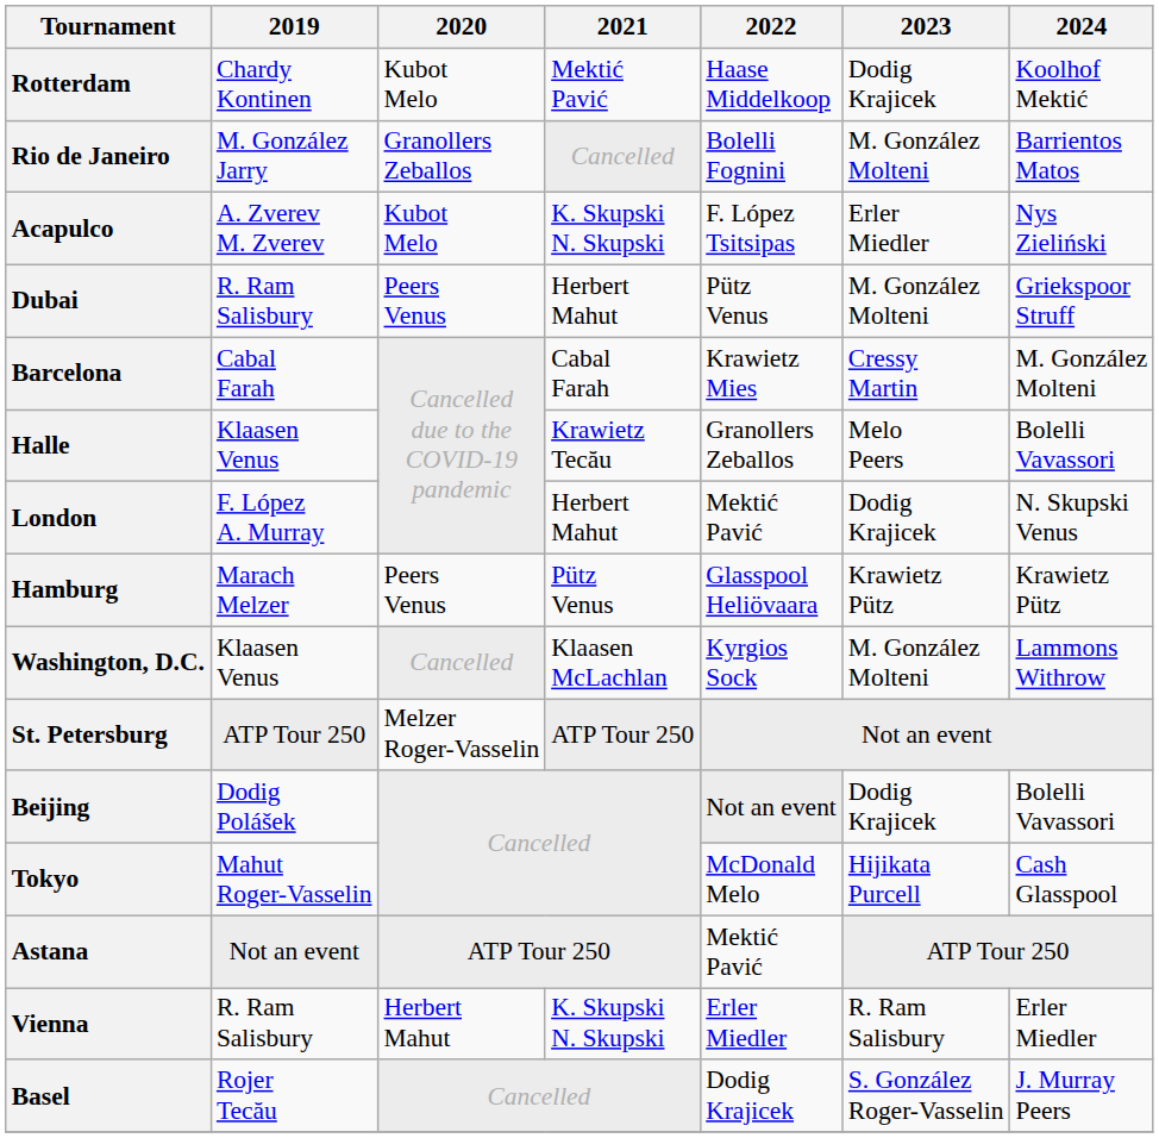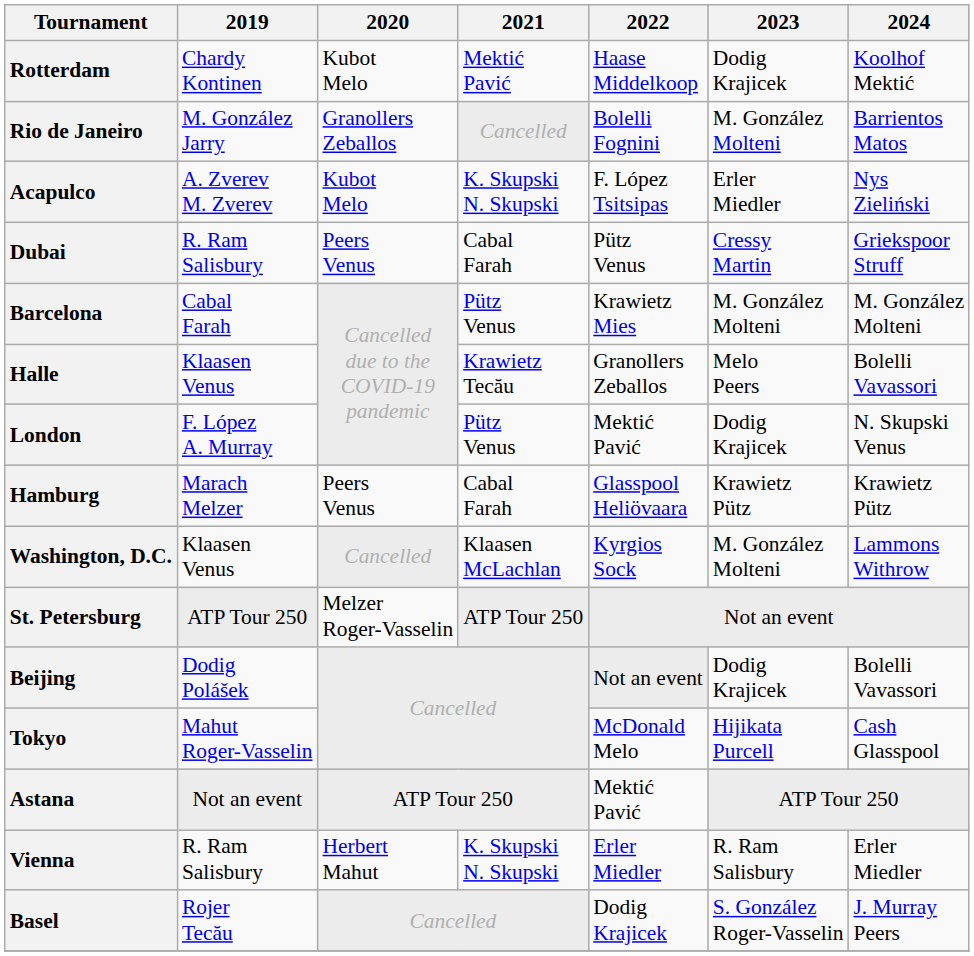Dubai | 2021: Herbert Mahut -> Cabal Farah
Dubai | 2023: M. González Molteni -> Cressy Martin
Barcelona | 2021: Cabal Farah -> Pütz Venus
Barcelona | 2023: Cressy Martin -> M. González Molteni
London | 2021: Herbert Mahut -> Pütz Venus
Hamburg | 2021: Pütz Venus -> Cabal Farah
